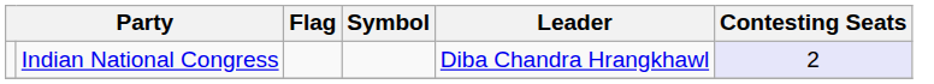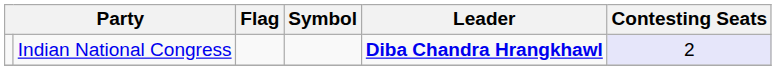Indian National Congress | Leader: normal -> bold
